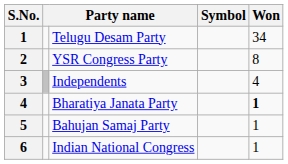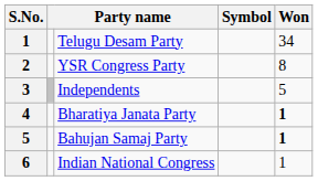Independents | Won: 4 -> 5
Bahujan Samaj Party | Won: normal -> bold
